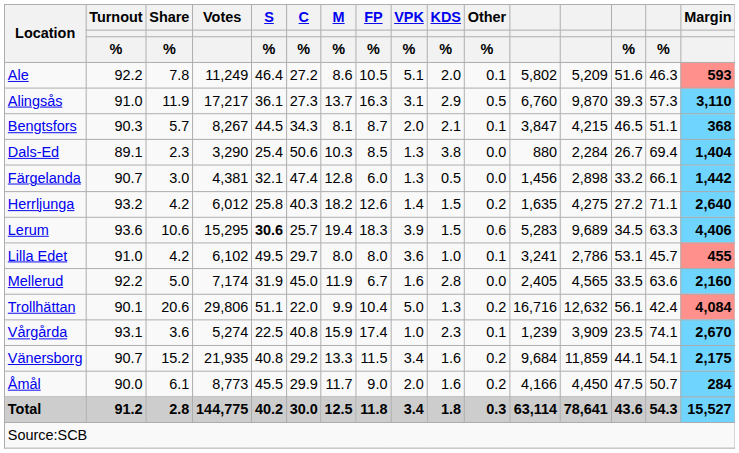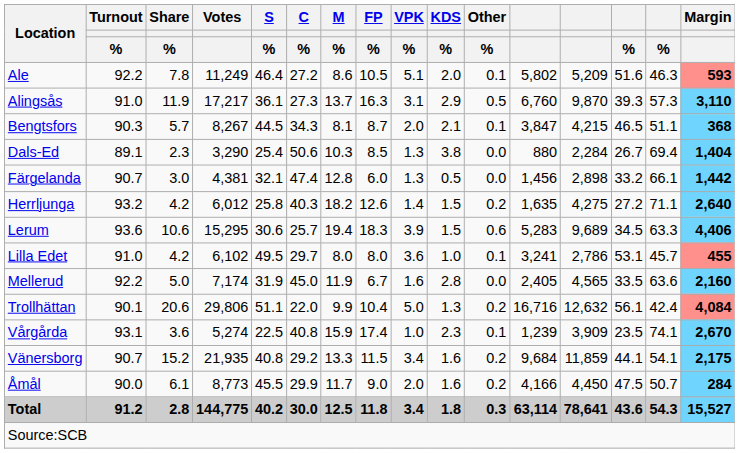Lerum | S / %: bold -> normal
